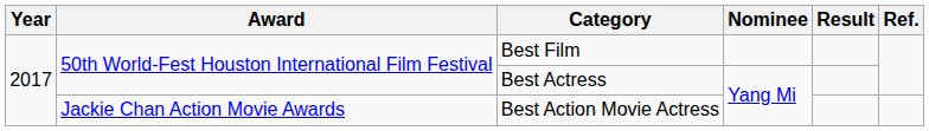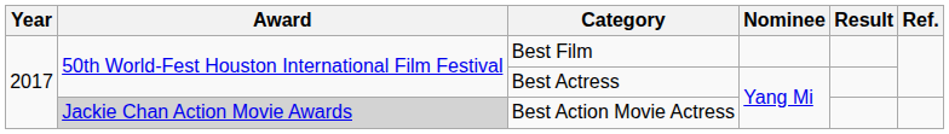Best Action Movie Actress | Award: no background -> lightgrey background
